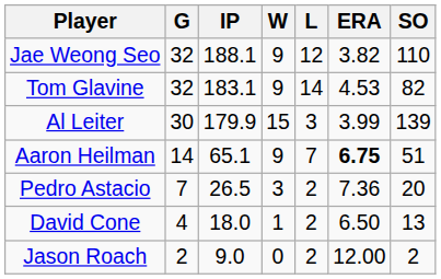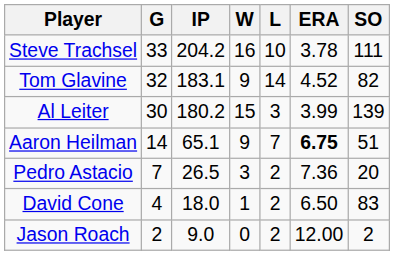+ row: Steve Trachsel | 33 | 204.2 | 16 | 10 | 3.78 | 111
- row: Jae Weong Seo | 32 | 188.1 | 9 | 12 | 3.82 | 110
Tom Glavine | ERA: 4.53 -> 4.52
Al Leiter | IP: 179.9 -> 180.2
David Cone | SO: 13 -> 83
